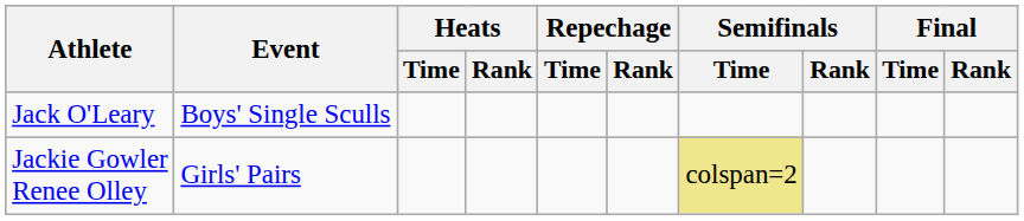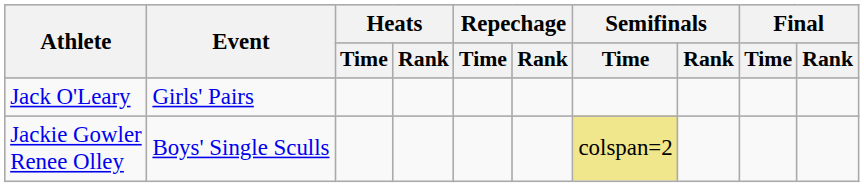Jack O'Leary | Event: Boys' Single Sculls -> Girls' Pairs
Jackie Gowler Renee Olley | Event: Girls' Pairs -> Boys' Single Sculls
